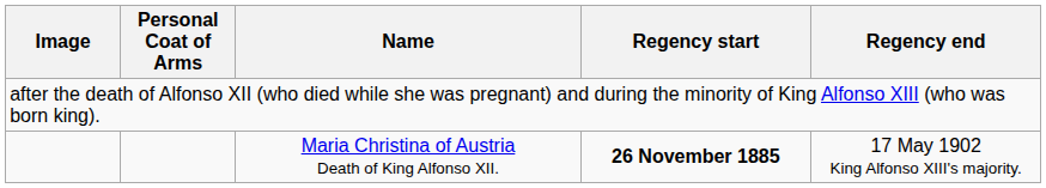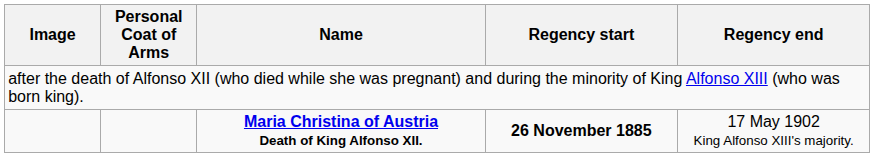row 3 | Name: normal -> bold
